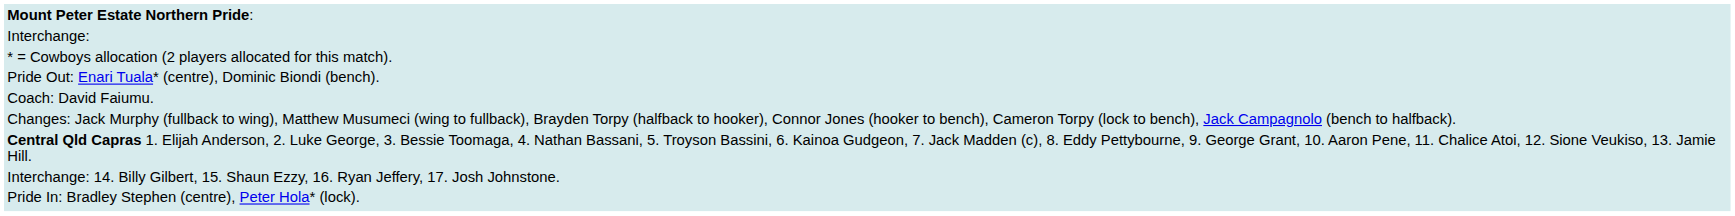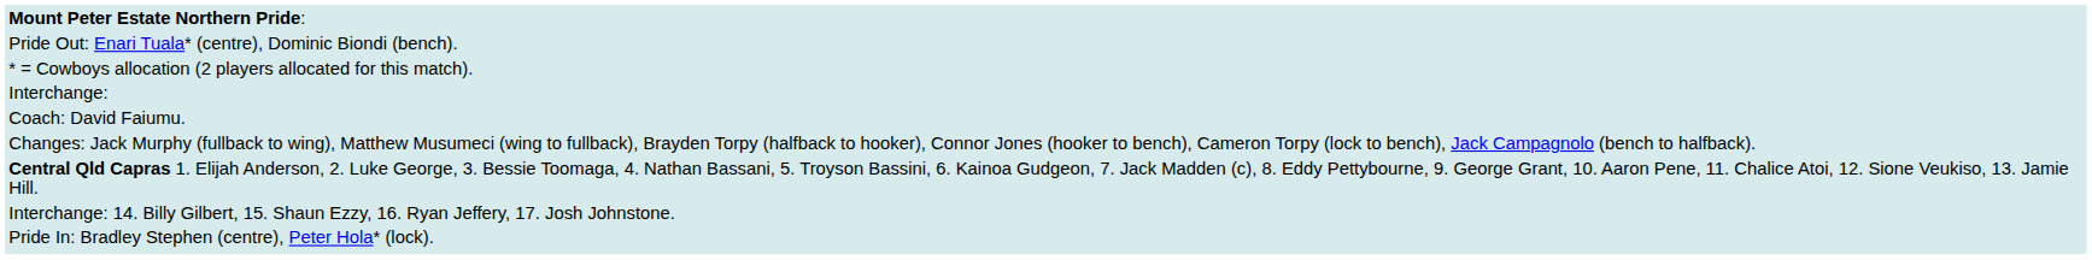row 2 | column 1: Interchange: -> Pride Out: Enari Tuala* (centre), Dominic Biondi (bench).
row 4 | column 1: Pride Out: Enari Tuala* (centre), Dominic Biondi (bench). -> Interchange:
